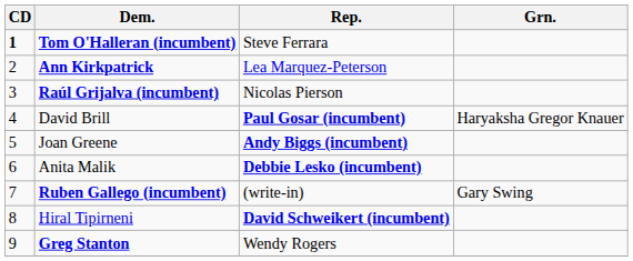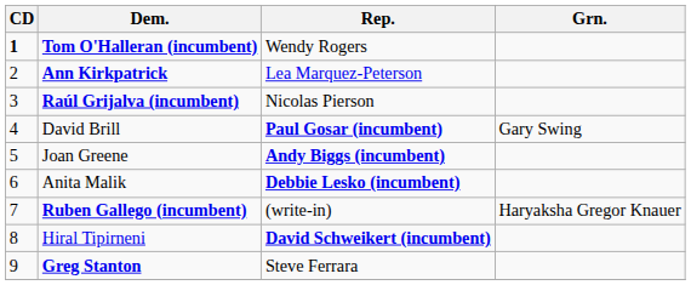Tom O'Halleran (incumbent) | Rep.: Steve Ferrara -> Wendy Rogers
David Brill | Grn.: Haryaksha Gregor Knauer -> Gary Swing
Ruben Gallego (incumbent) | Grn.: Gary Swing -> Haryaksha Gregor Knauer
Greg Stanton | Rep.: Wendy Rogers -> Steve Ferrara
